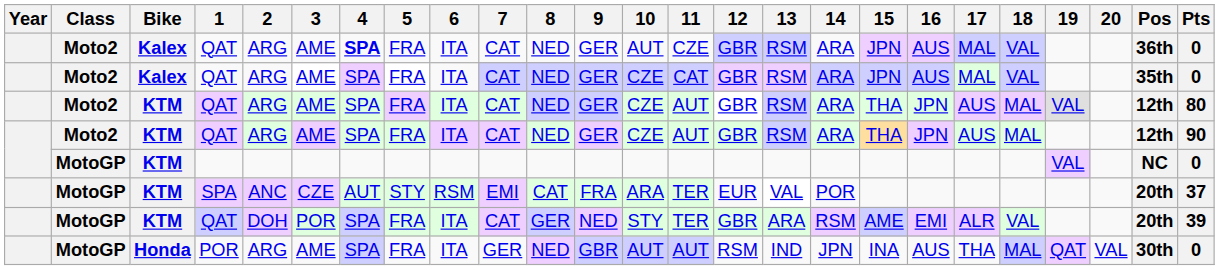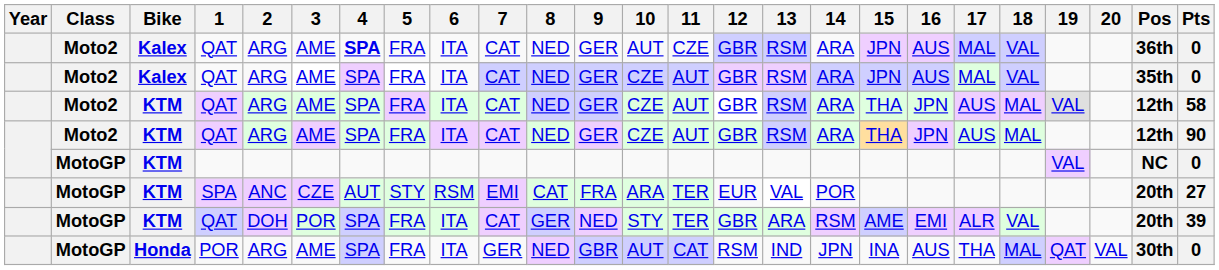row 3 | 11: CAT -> AUT
row 4 | Pts: 80 -> 58
row 7 | Pts: 37 -> 27
row 9 | 11: AUT -> CAT
